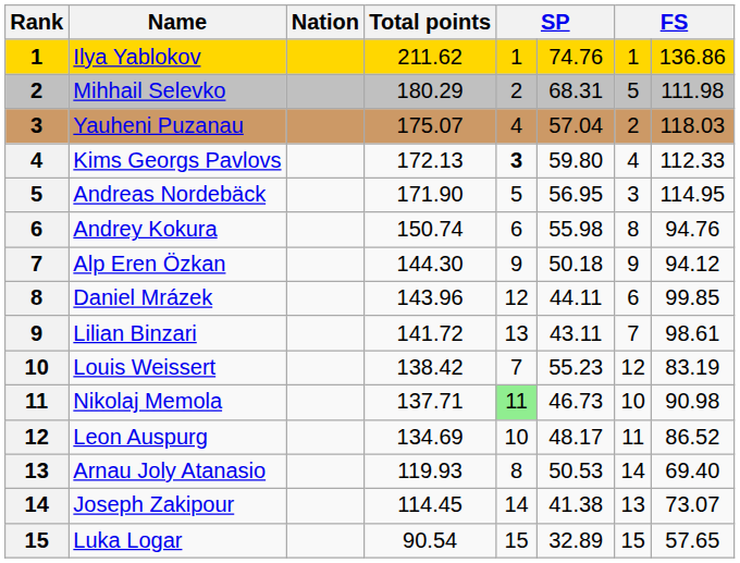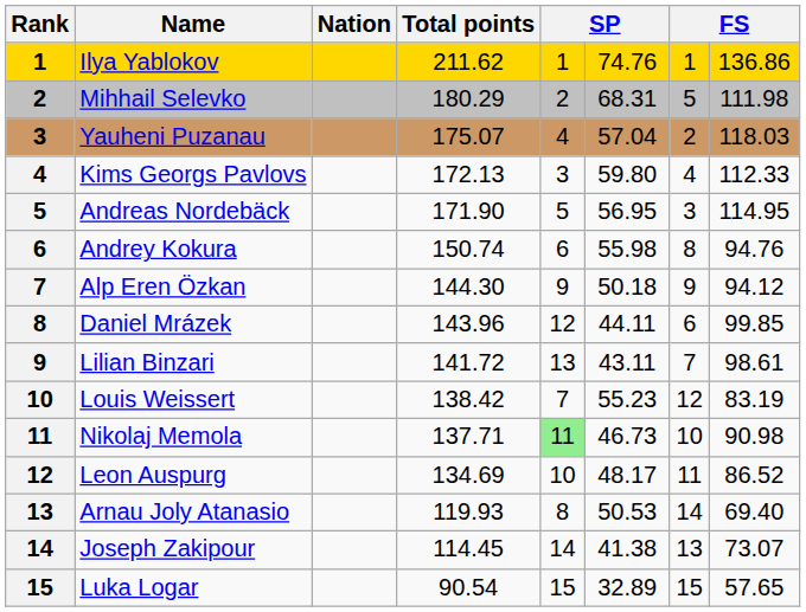Kims Georgs Pavlovs | column 5: bold -> normal
